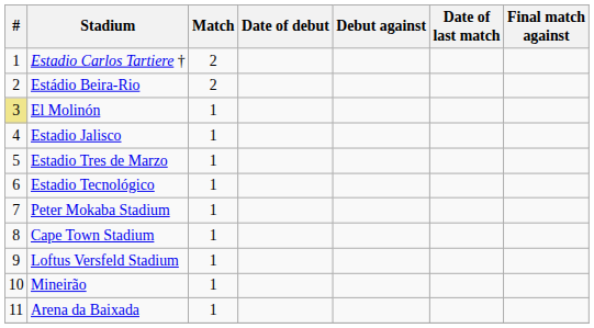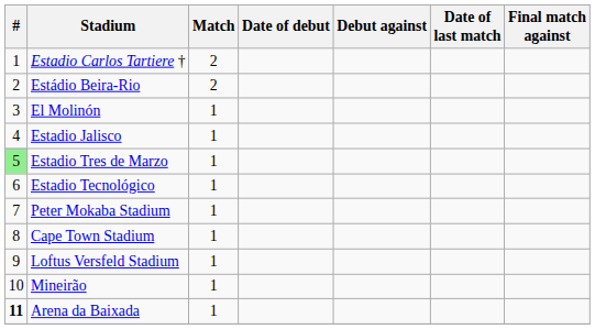El Molinón | #: khaki background -> no background
Estadio Tres de Marzo | #: no background -> lightgreen background
Arena da Baixada | #: normal -> bold
